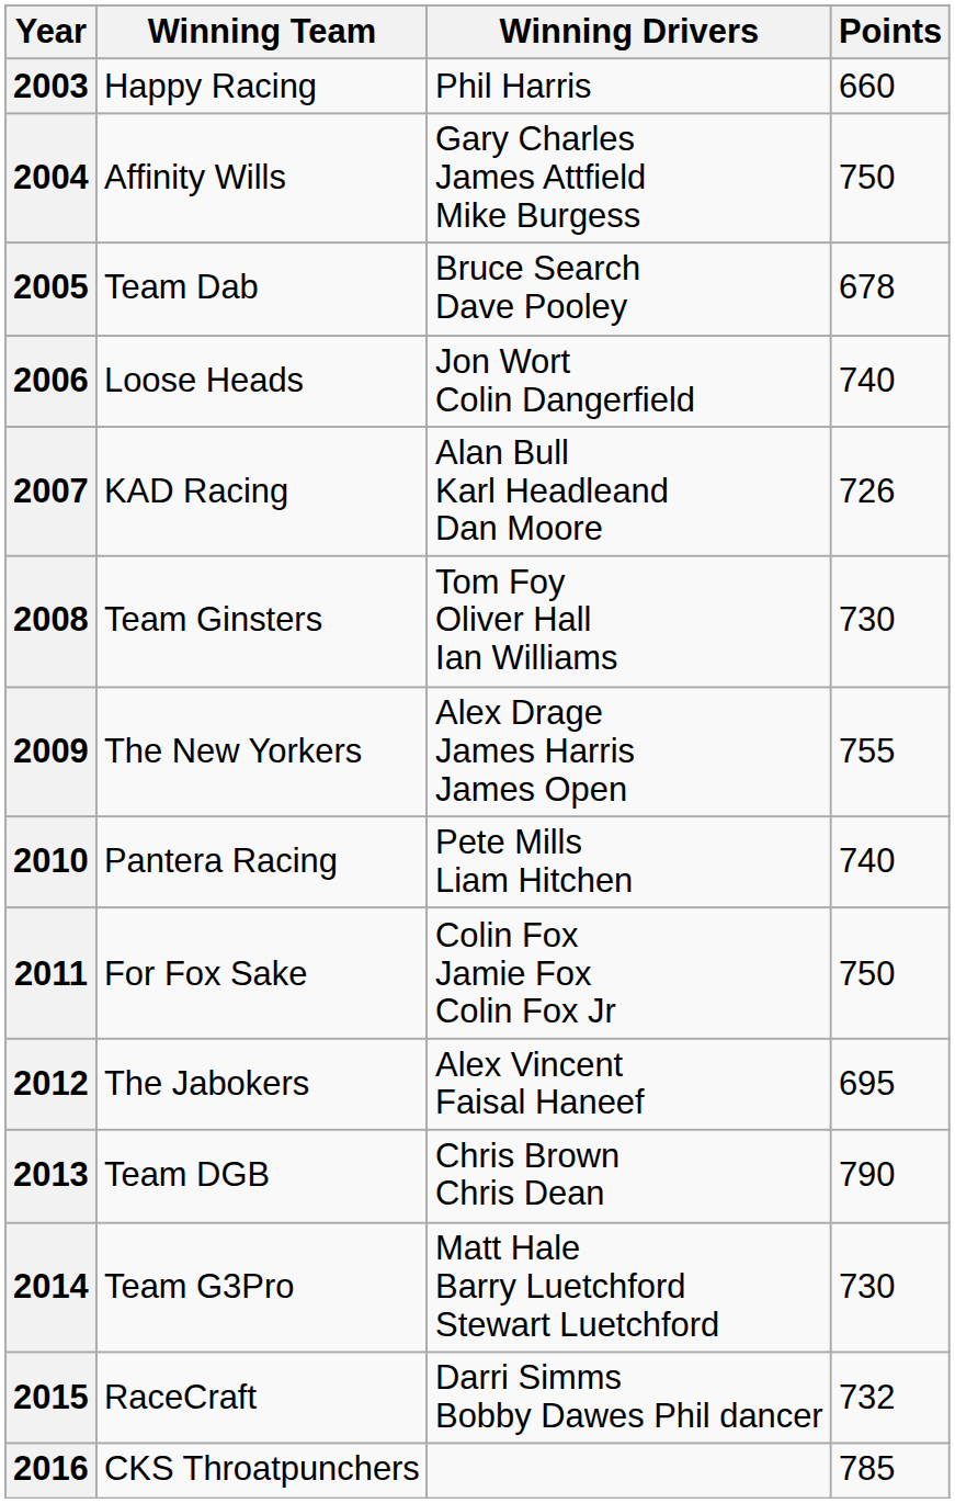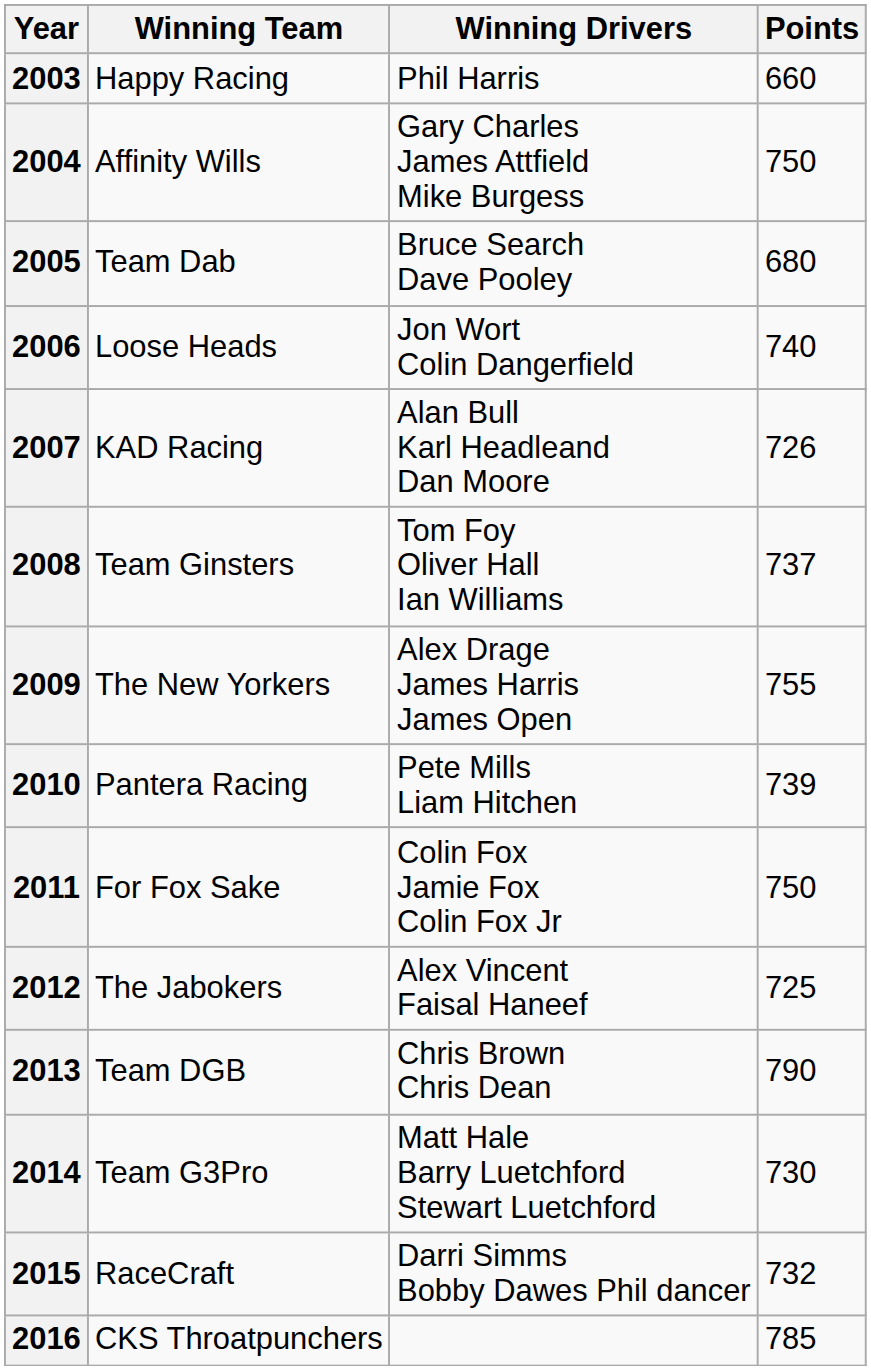2005 | Points: 678 -> 680
2008 | Points: 730 -> 737
2010 | Points: 740 -> 739
2012 | Points: 695 -> 725
